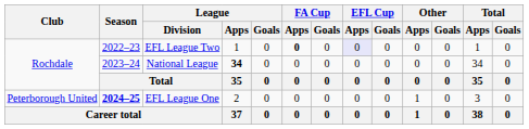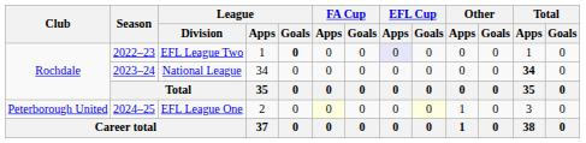EFL League Two | League / Goals: normal -> bold
EFL League Two | FA Cup / Apps: bold -> normal
National League | League / Apps: bold -> normal
National League | Total / Apps: normal -> bold
EFL League One | Season: bold -> normal
EFL League One | FA Cup / Apps: no background -> lightyellow background
EFL League One | EFL Cup / Goals: no background -> lightyellow background
